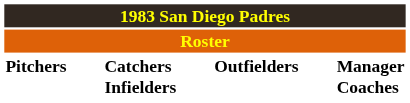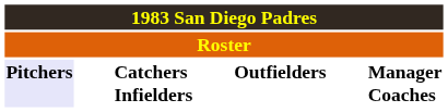Pitchers | column 1: no background -> lavender background
